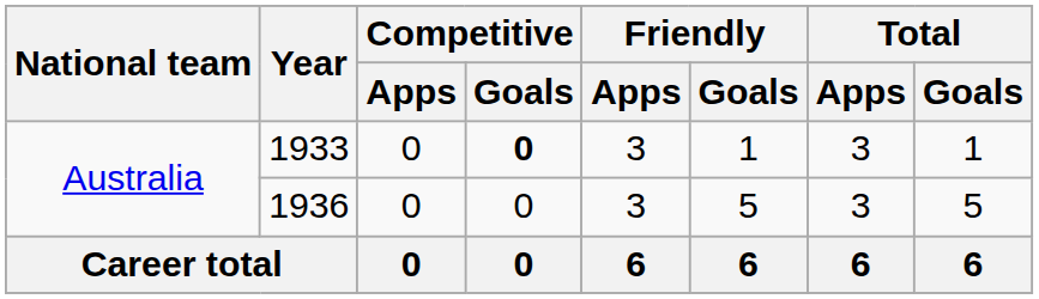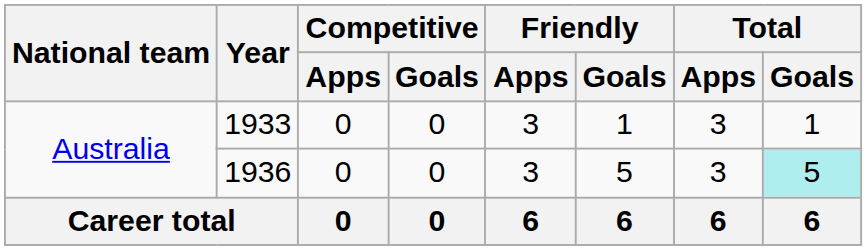1933 | Competitive / Goals: bold -> normal
1936 | Total / Goals: no background -> paleturquoise background
